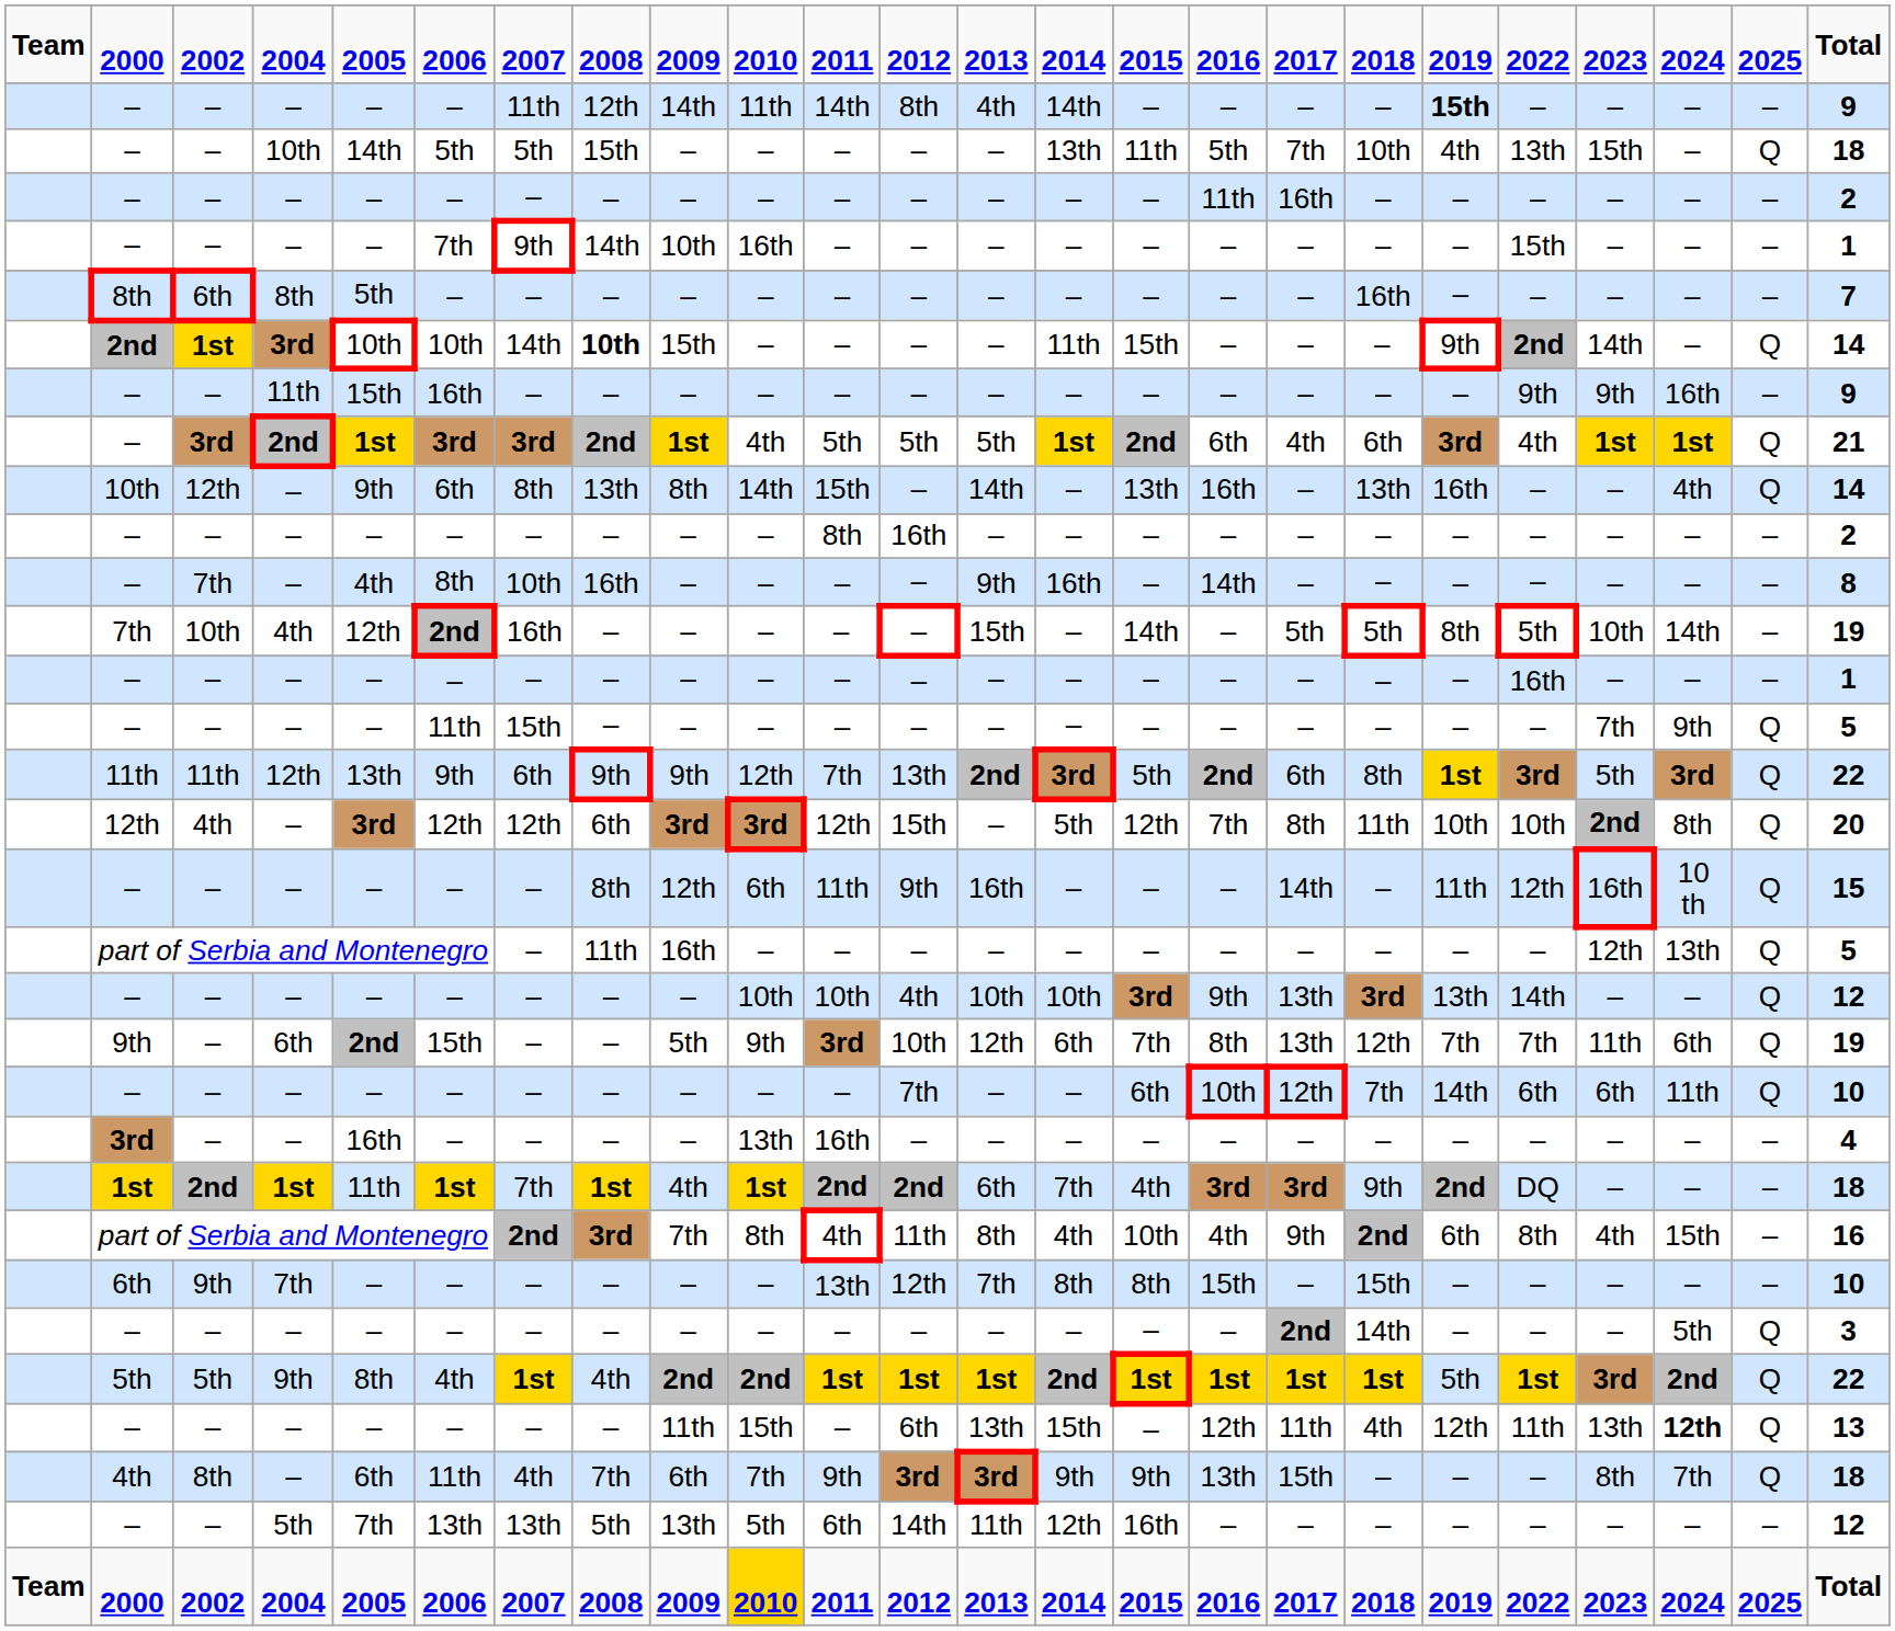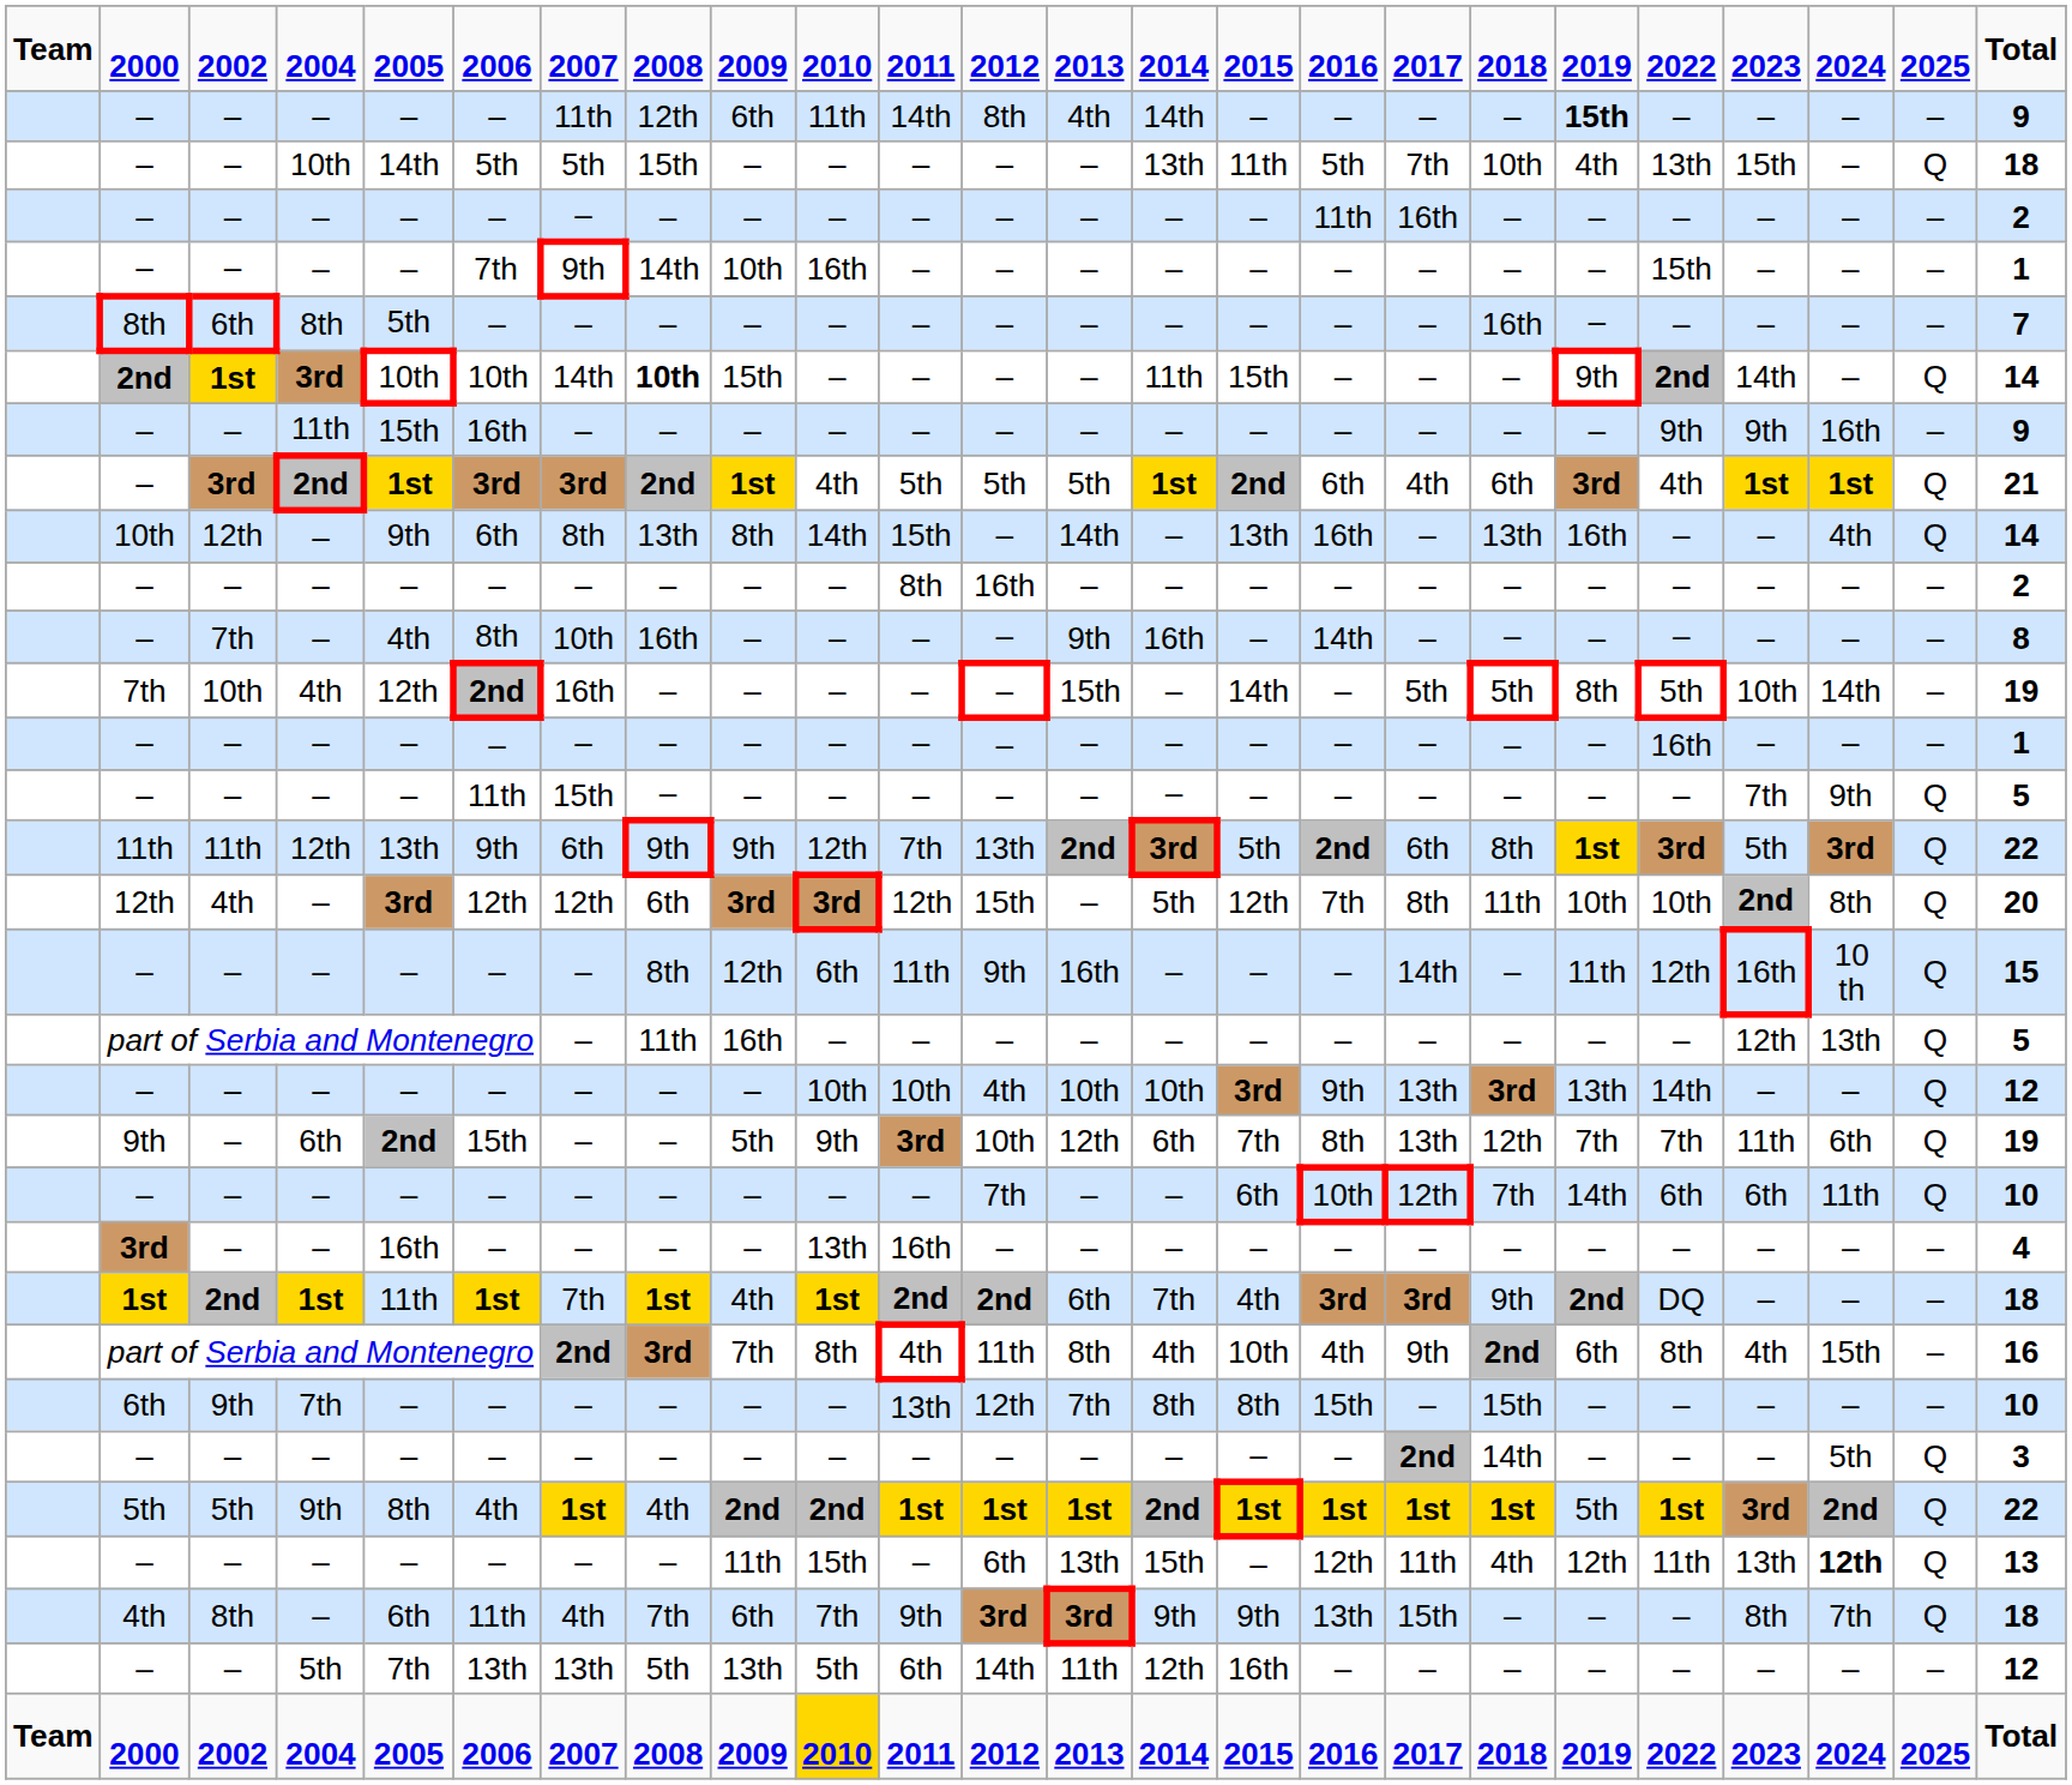row 2 | 2009: 14th -> 6th
